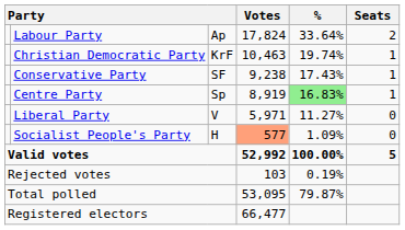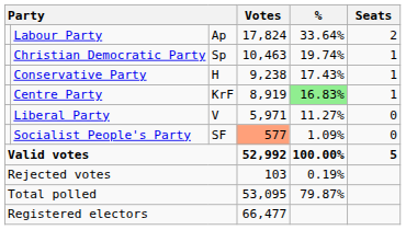Christian Democratic Party | column 3: KrF -> Sp
Conservative Party | column 3: SF -> H
Centre Party | column 3: Sp -> KrF
Socialist People's Party | column 3: H -> SF
